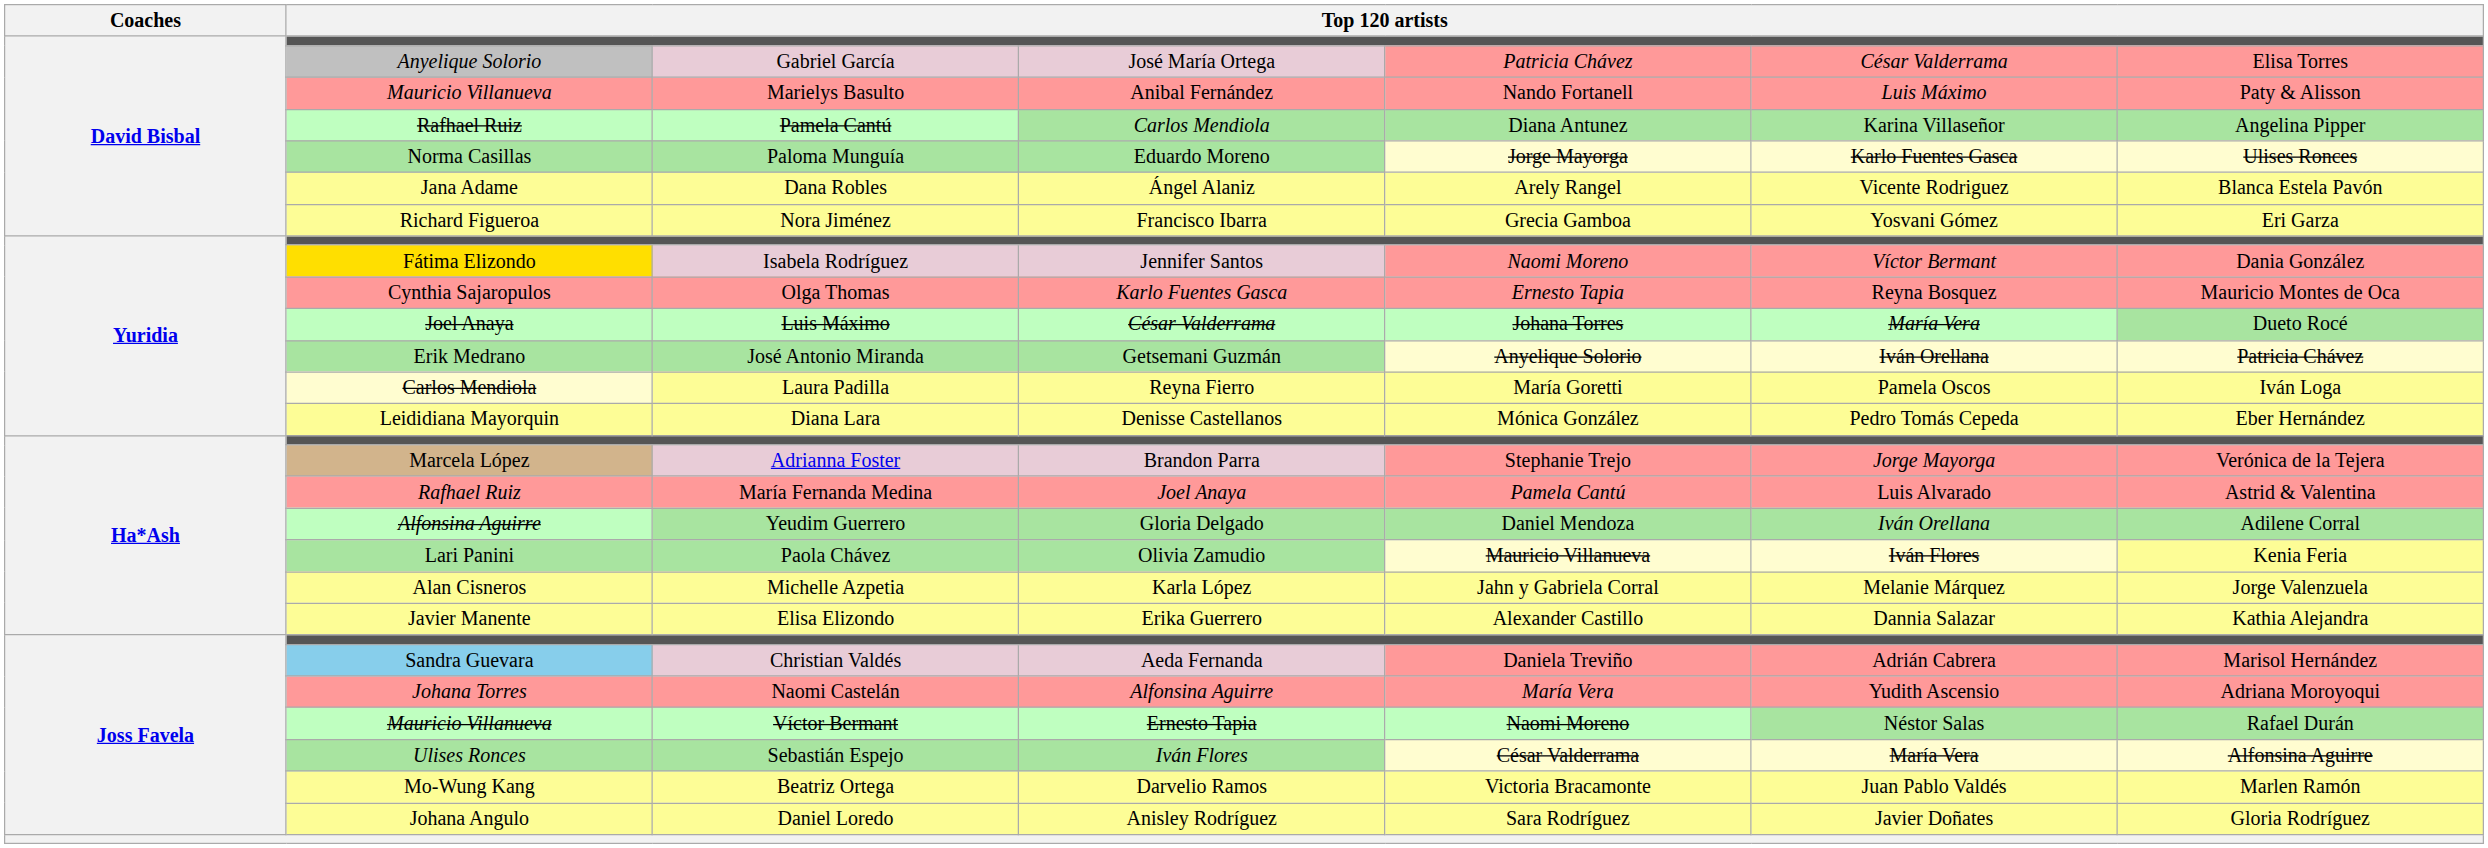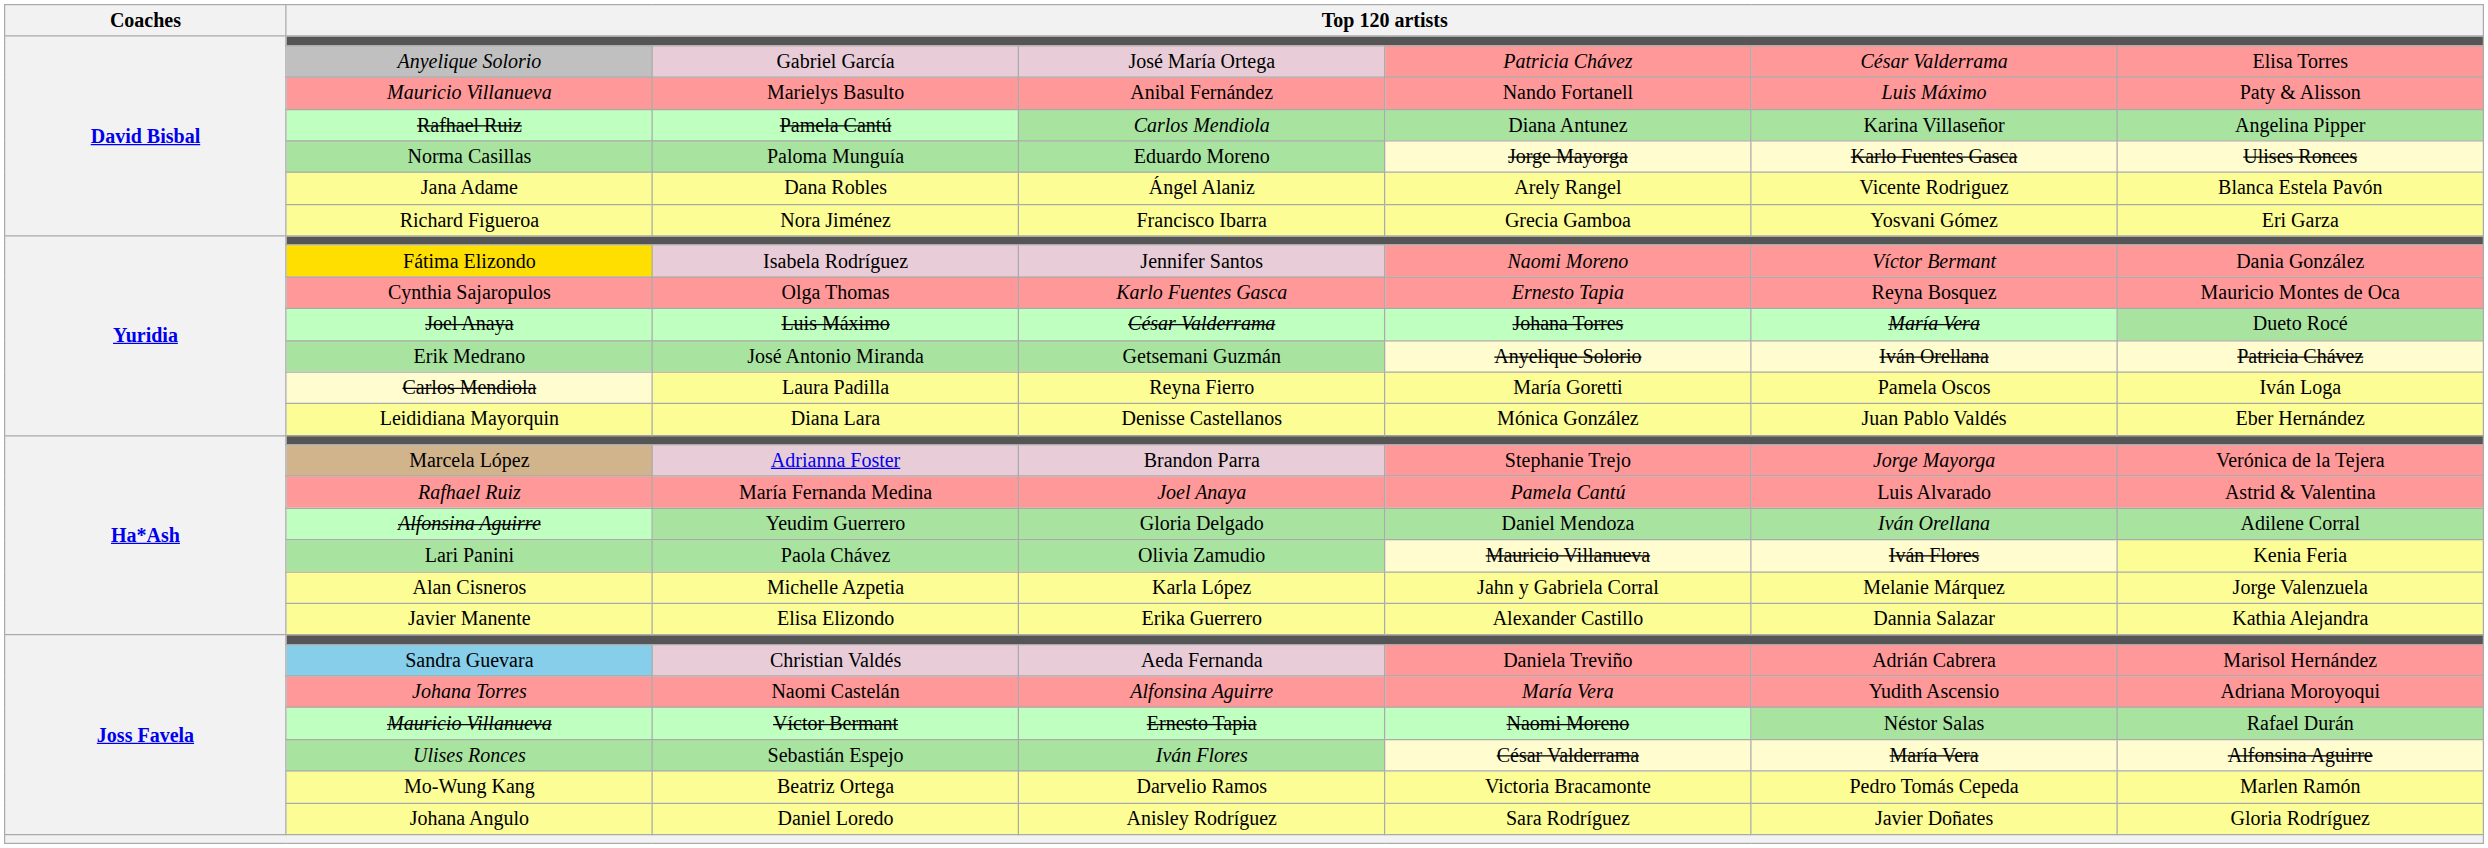Diana Lara | column 6: Pedro Tomás Cepeda -> Juan Pablo Valdés
Beatriz Ortega | column 6: Juan Pablo Valdés -> Pedro Tomás Cepeda
